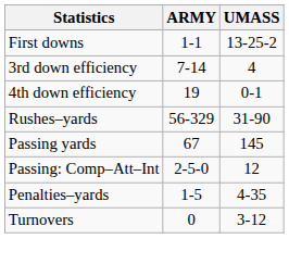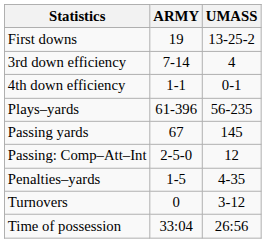First downs | ARMY: 1-1 -> 19
4th down efficiency | ARMY: 19 -> 1-1
+ row: Plays–yards | 61-396 | 56-235
- row: Rushes–yards | 56-329 | 31-90
+ row: Time of possession | 33:04 | 26:56
